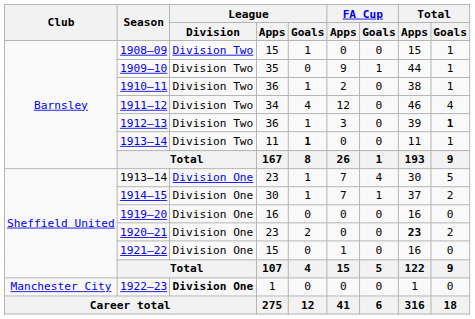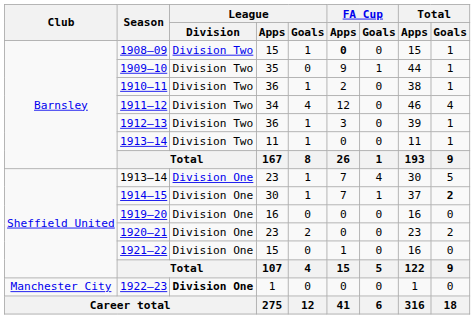1908–09 | FA Cup / Apps: normal -> bold
1912–13 | Total / Goals: bold -> normal
1913–14 / 11 | League / Goals: bold -> normal
1914–15 | Total / Goals: normal -> bold
1920–21 | Total / Apps: bold -> normal
